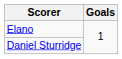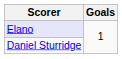Elano | Scorer: no background -> lavender background
